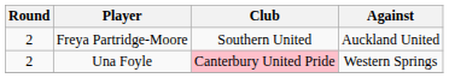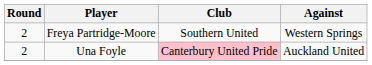Freya Partridge-Moore | Against: Auckland United -> Western Springs
Una Foyle | Against: Western Springs -> Auckland United
